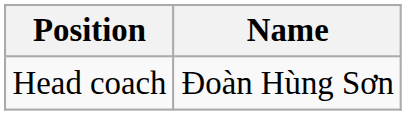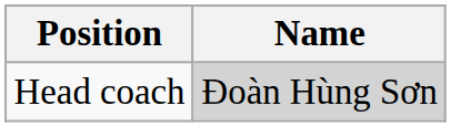Head coach | Name: no background -> lightgrey background
